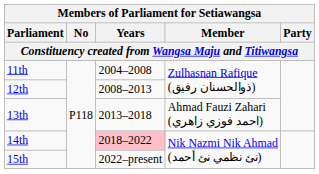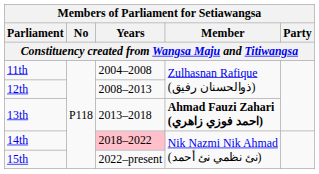13th | Member: normal -> bold
